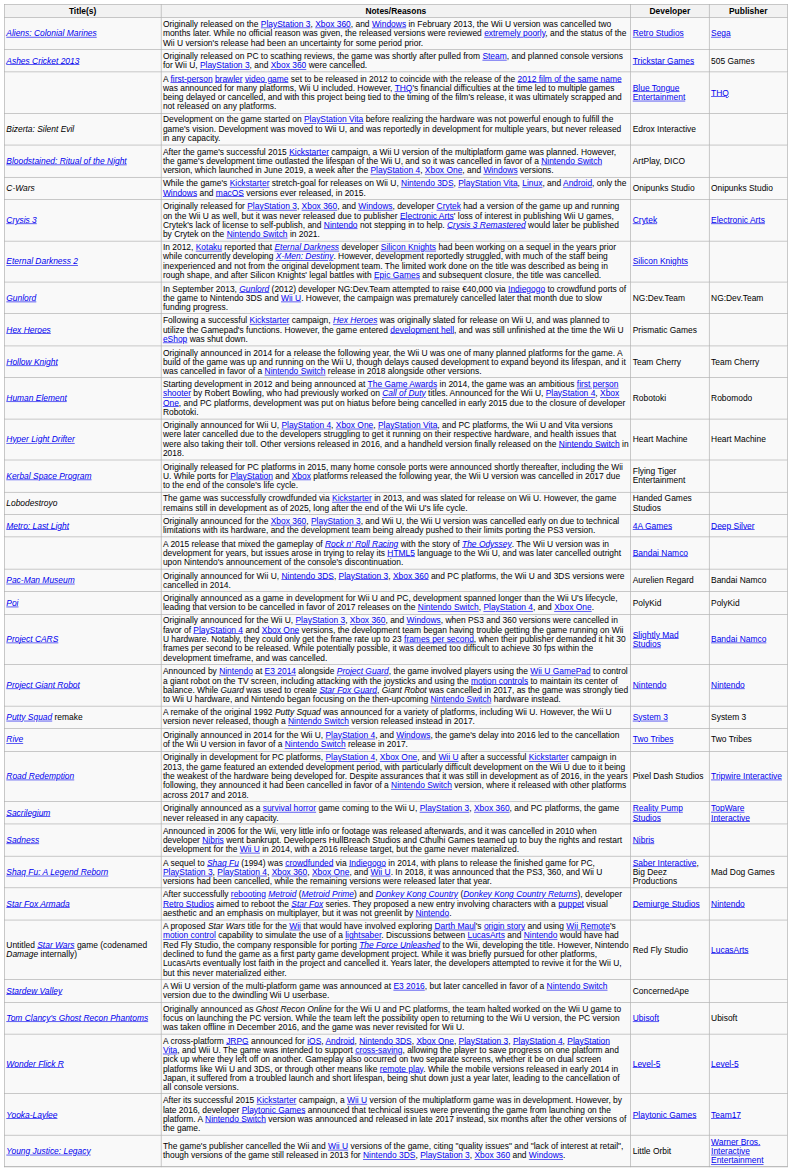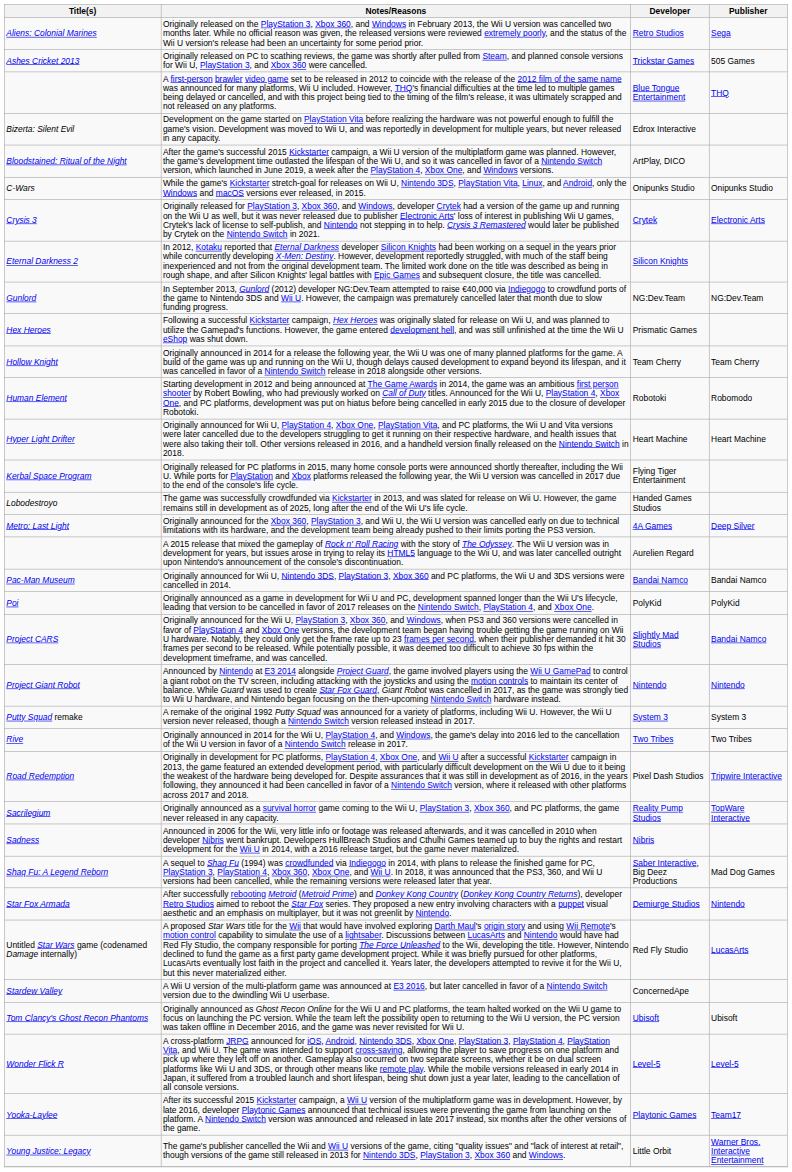row 18 | Developer: Bandai Namco -> Aurelien Regard
row 19 | Developer: Aurelien Regard -> Bandai Namco
